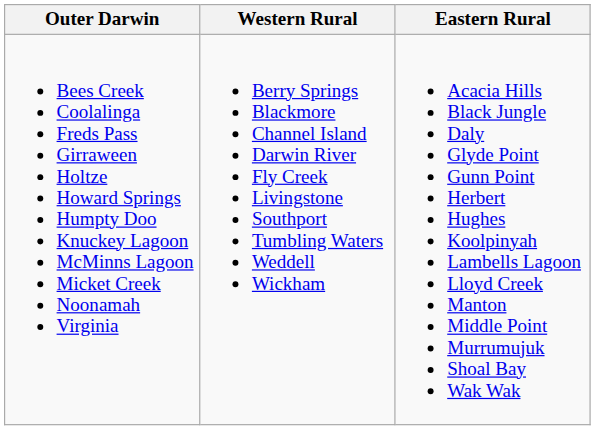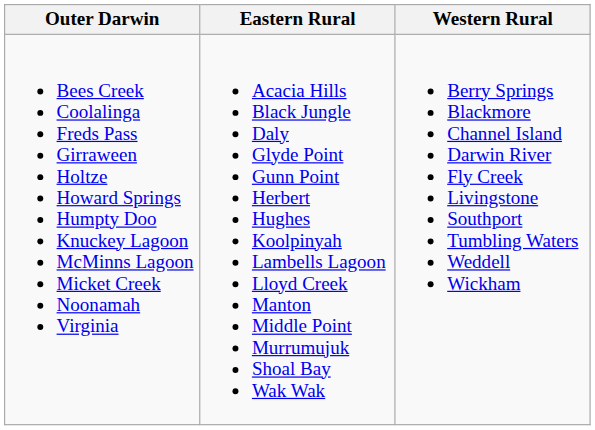columns swapped: Western Rural <-> Eastern Rural
